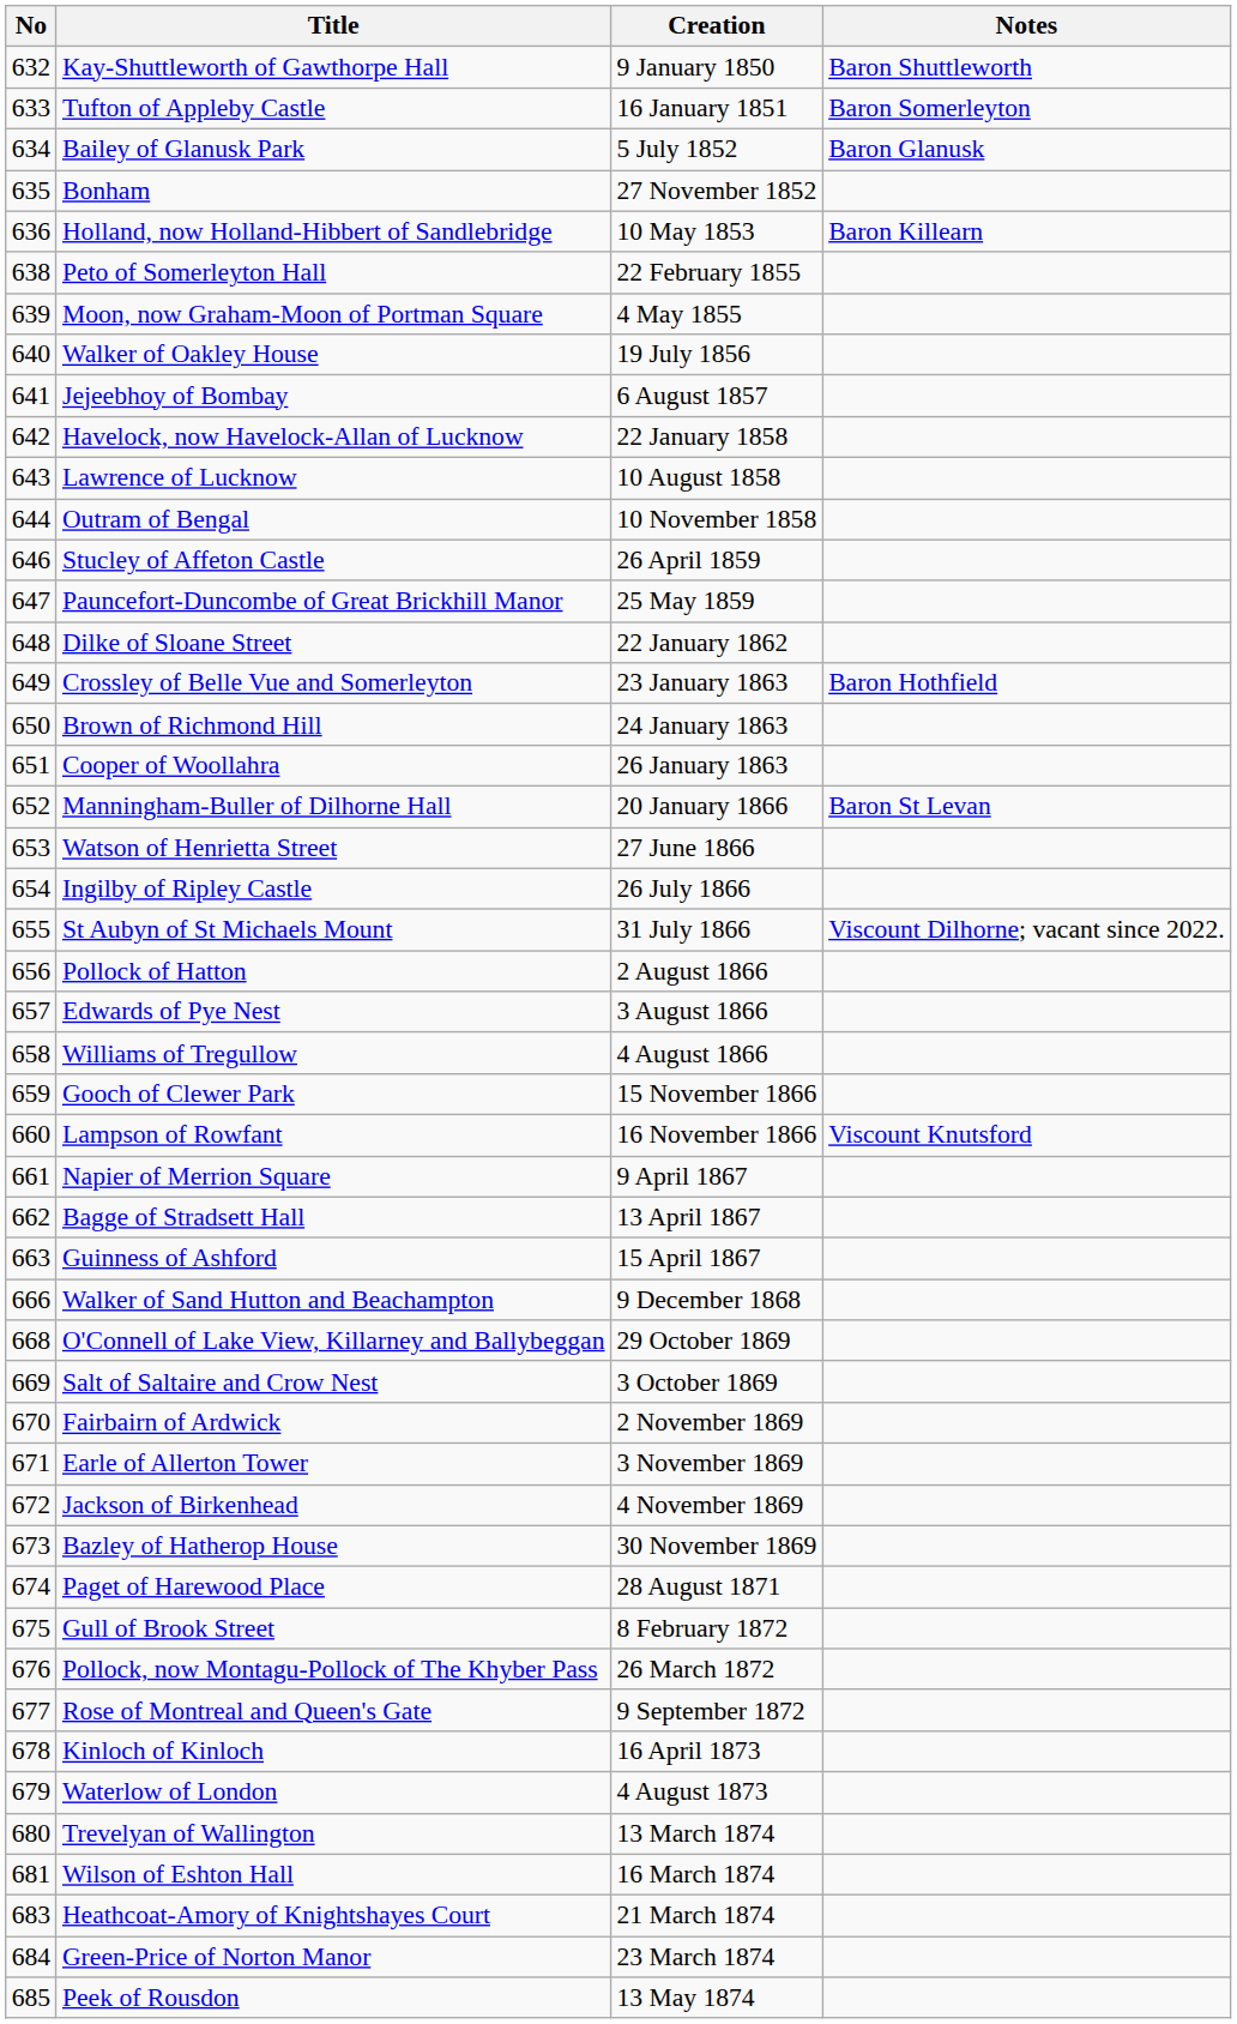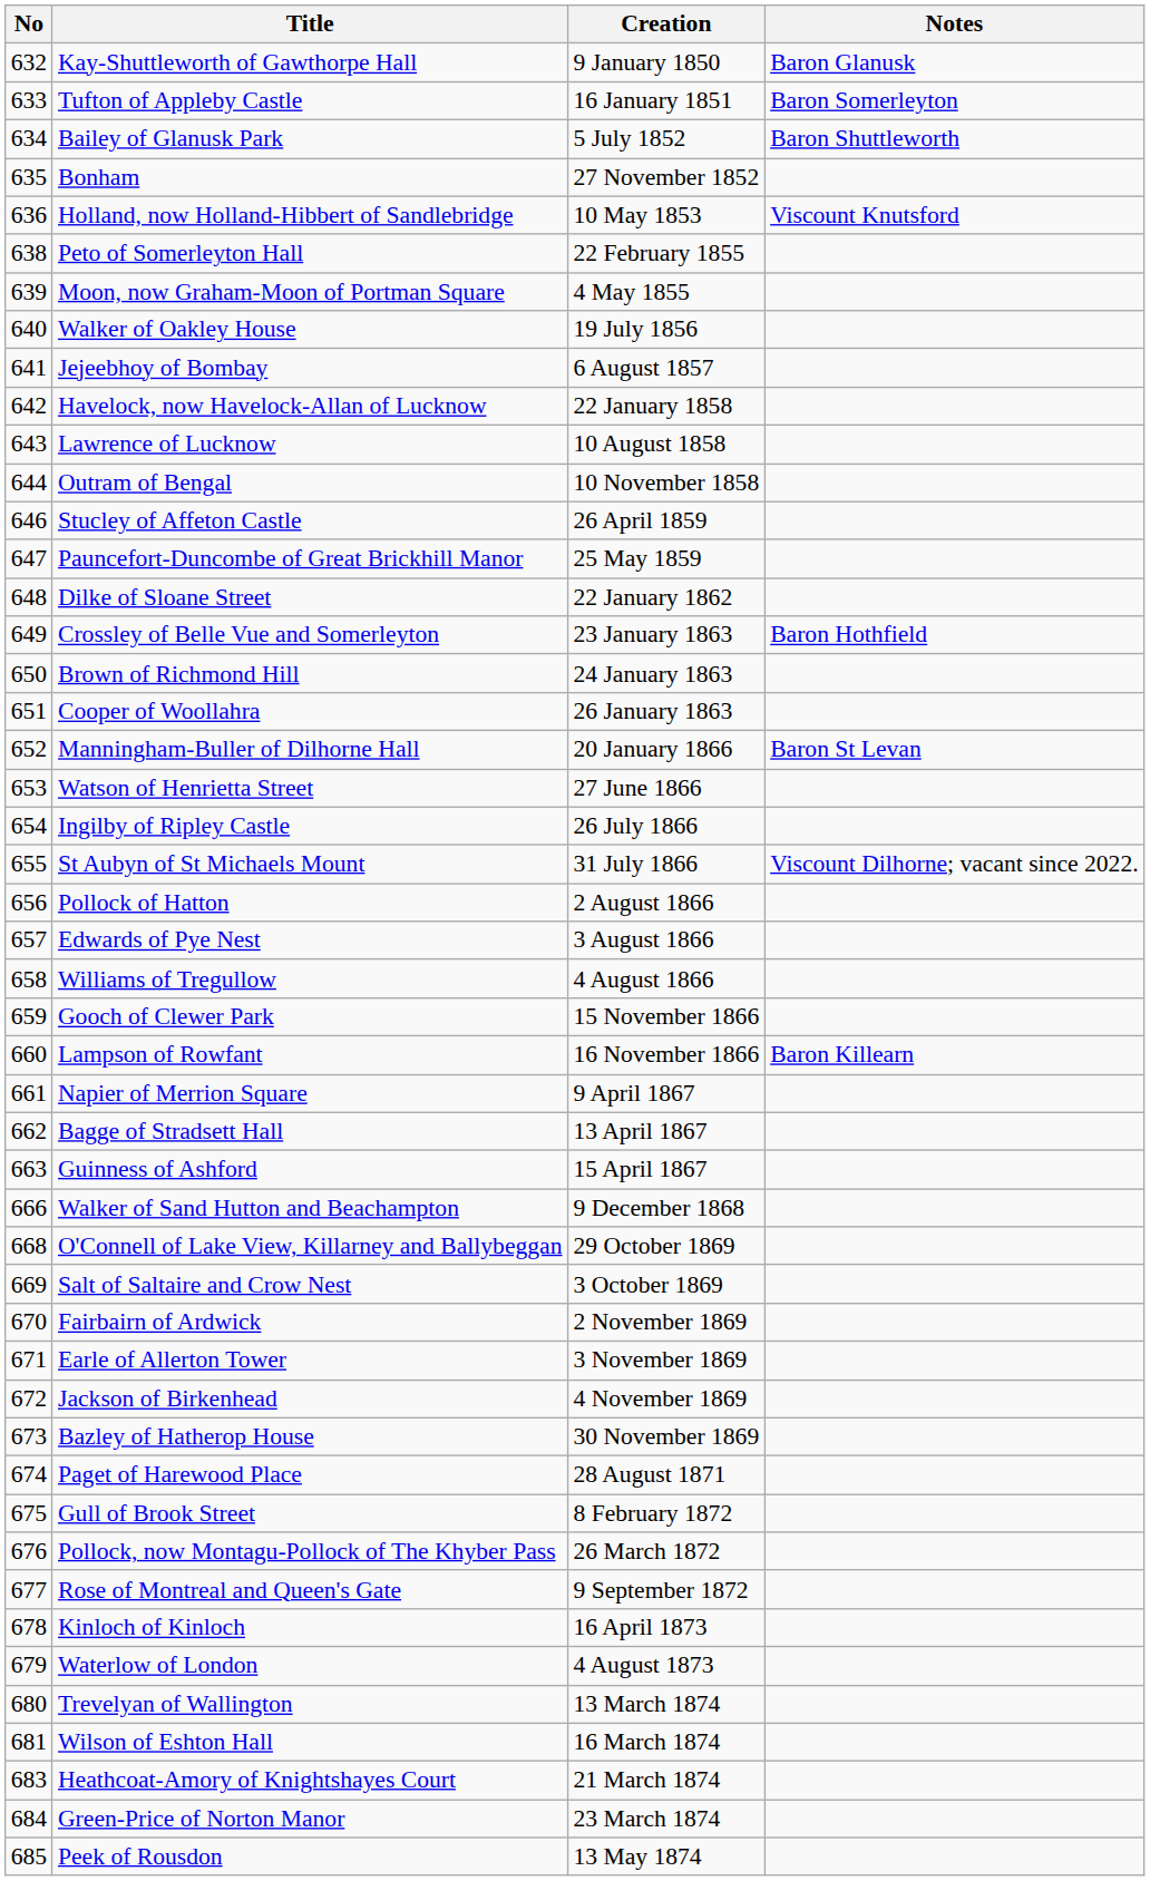Kay-Shuttleworth of Gawthorpe Hall | Notes: Baron Shuttleworth -> Baron Glanusk
Bailey of Glanusk Park | Notes: Baron Glanusk -> Baron Shuttleworth
Holland, now Holland-Hibbert of Sandlebridge | Notes: Baron Killearn -> Viscount Knutsford
Lampson of Rowfant | Notes: Viscount Knutsford -> Baron Killearn
